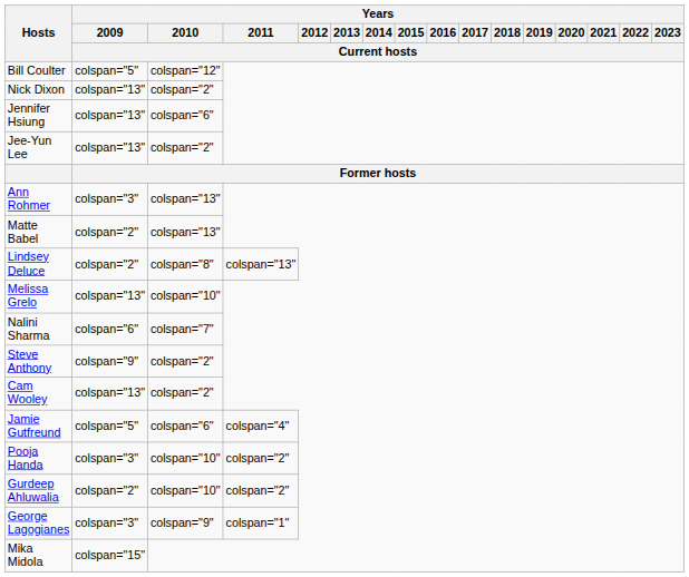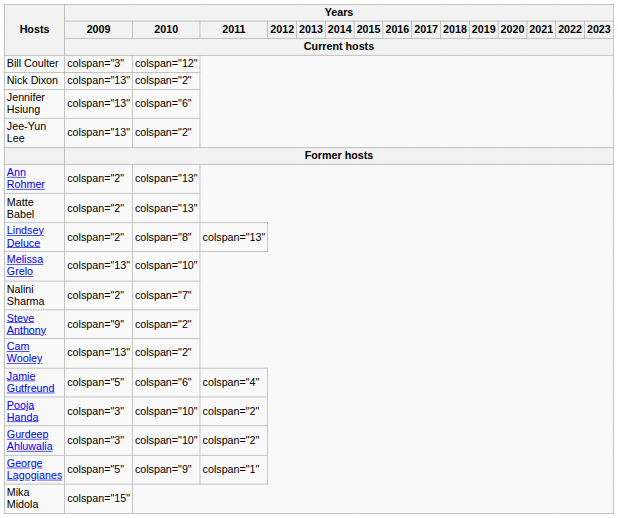Bill Coulter | Years / 2009 / Current hosts: colspan="5" -> colspan="3"
Ann Rohmer | Years / 2009 / Current hosts: colspan="3" -> colspan="2"
Nalini Sharma | Years / 2009 / Current hosts: colspan="6" -> colspan="2"
Gurdeep Ahluwalia | Years / 2009 / Current hosts: colspan="2" -> colspan="3"
George Lagogianes | Years / 2009 / Current hosts: colspan="3" -> colspan="5"
